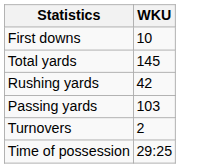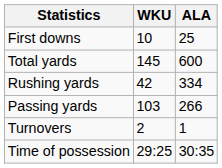+ column: ALA | 25 | 600 | 334 | 266 | 1 | 30:35
